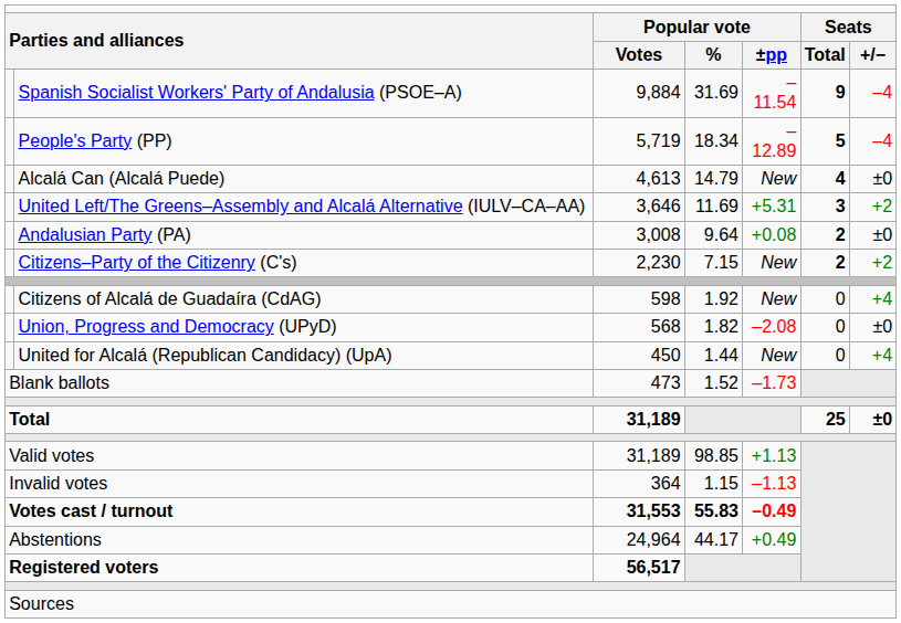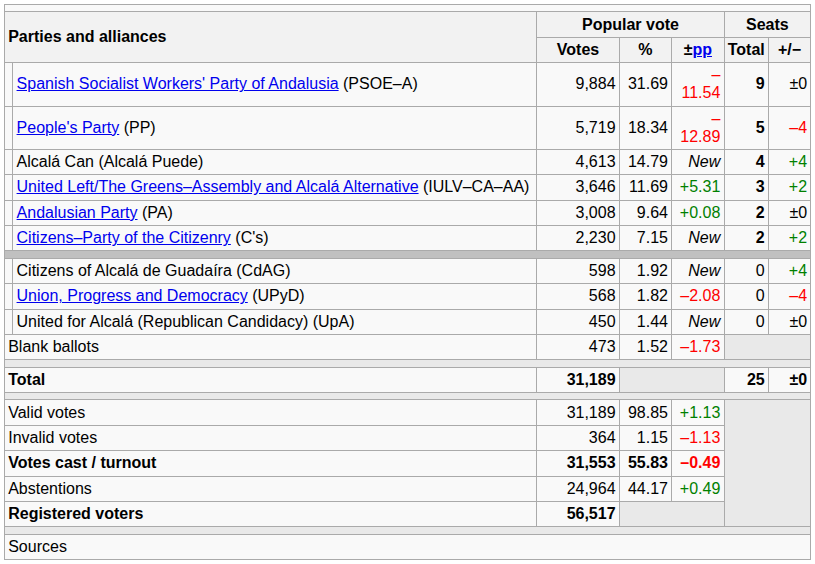Spanish Socialist Workers' Party of Andalusia (PSOE–A) | column 7: –4 -> ±0
Alcalá Can (Alcalá Puede) | column 7: ±0 -> +4
Union, Progress and Democracy (UPyD) | column 7: ±0 -> –4
United for Alcalá (Republican Candidacy) (UpA) | column 7: +4 -> ±0
